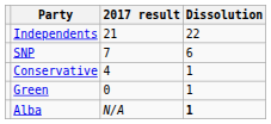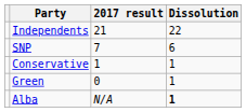Conservative | 2017 result: 4 -> 1
